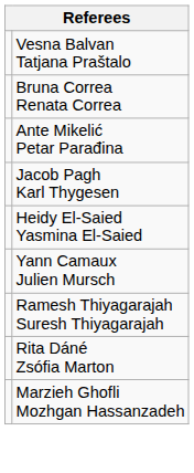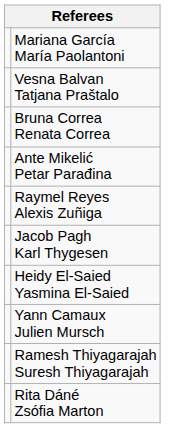+ row: Mariana García María Paolantoni
+ row: Raymel Reyes Alexis Zuñiga
- row: Marzieh Ghofli Mozhgan Hassanzadeh
